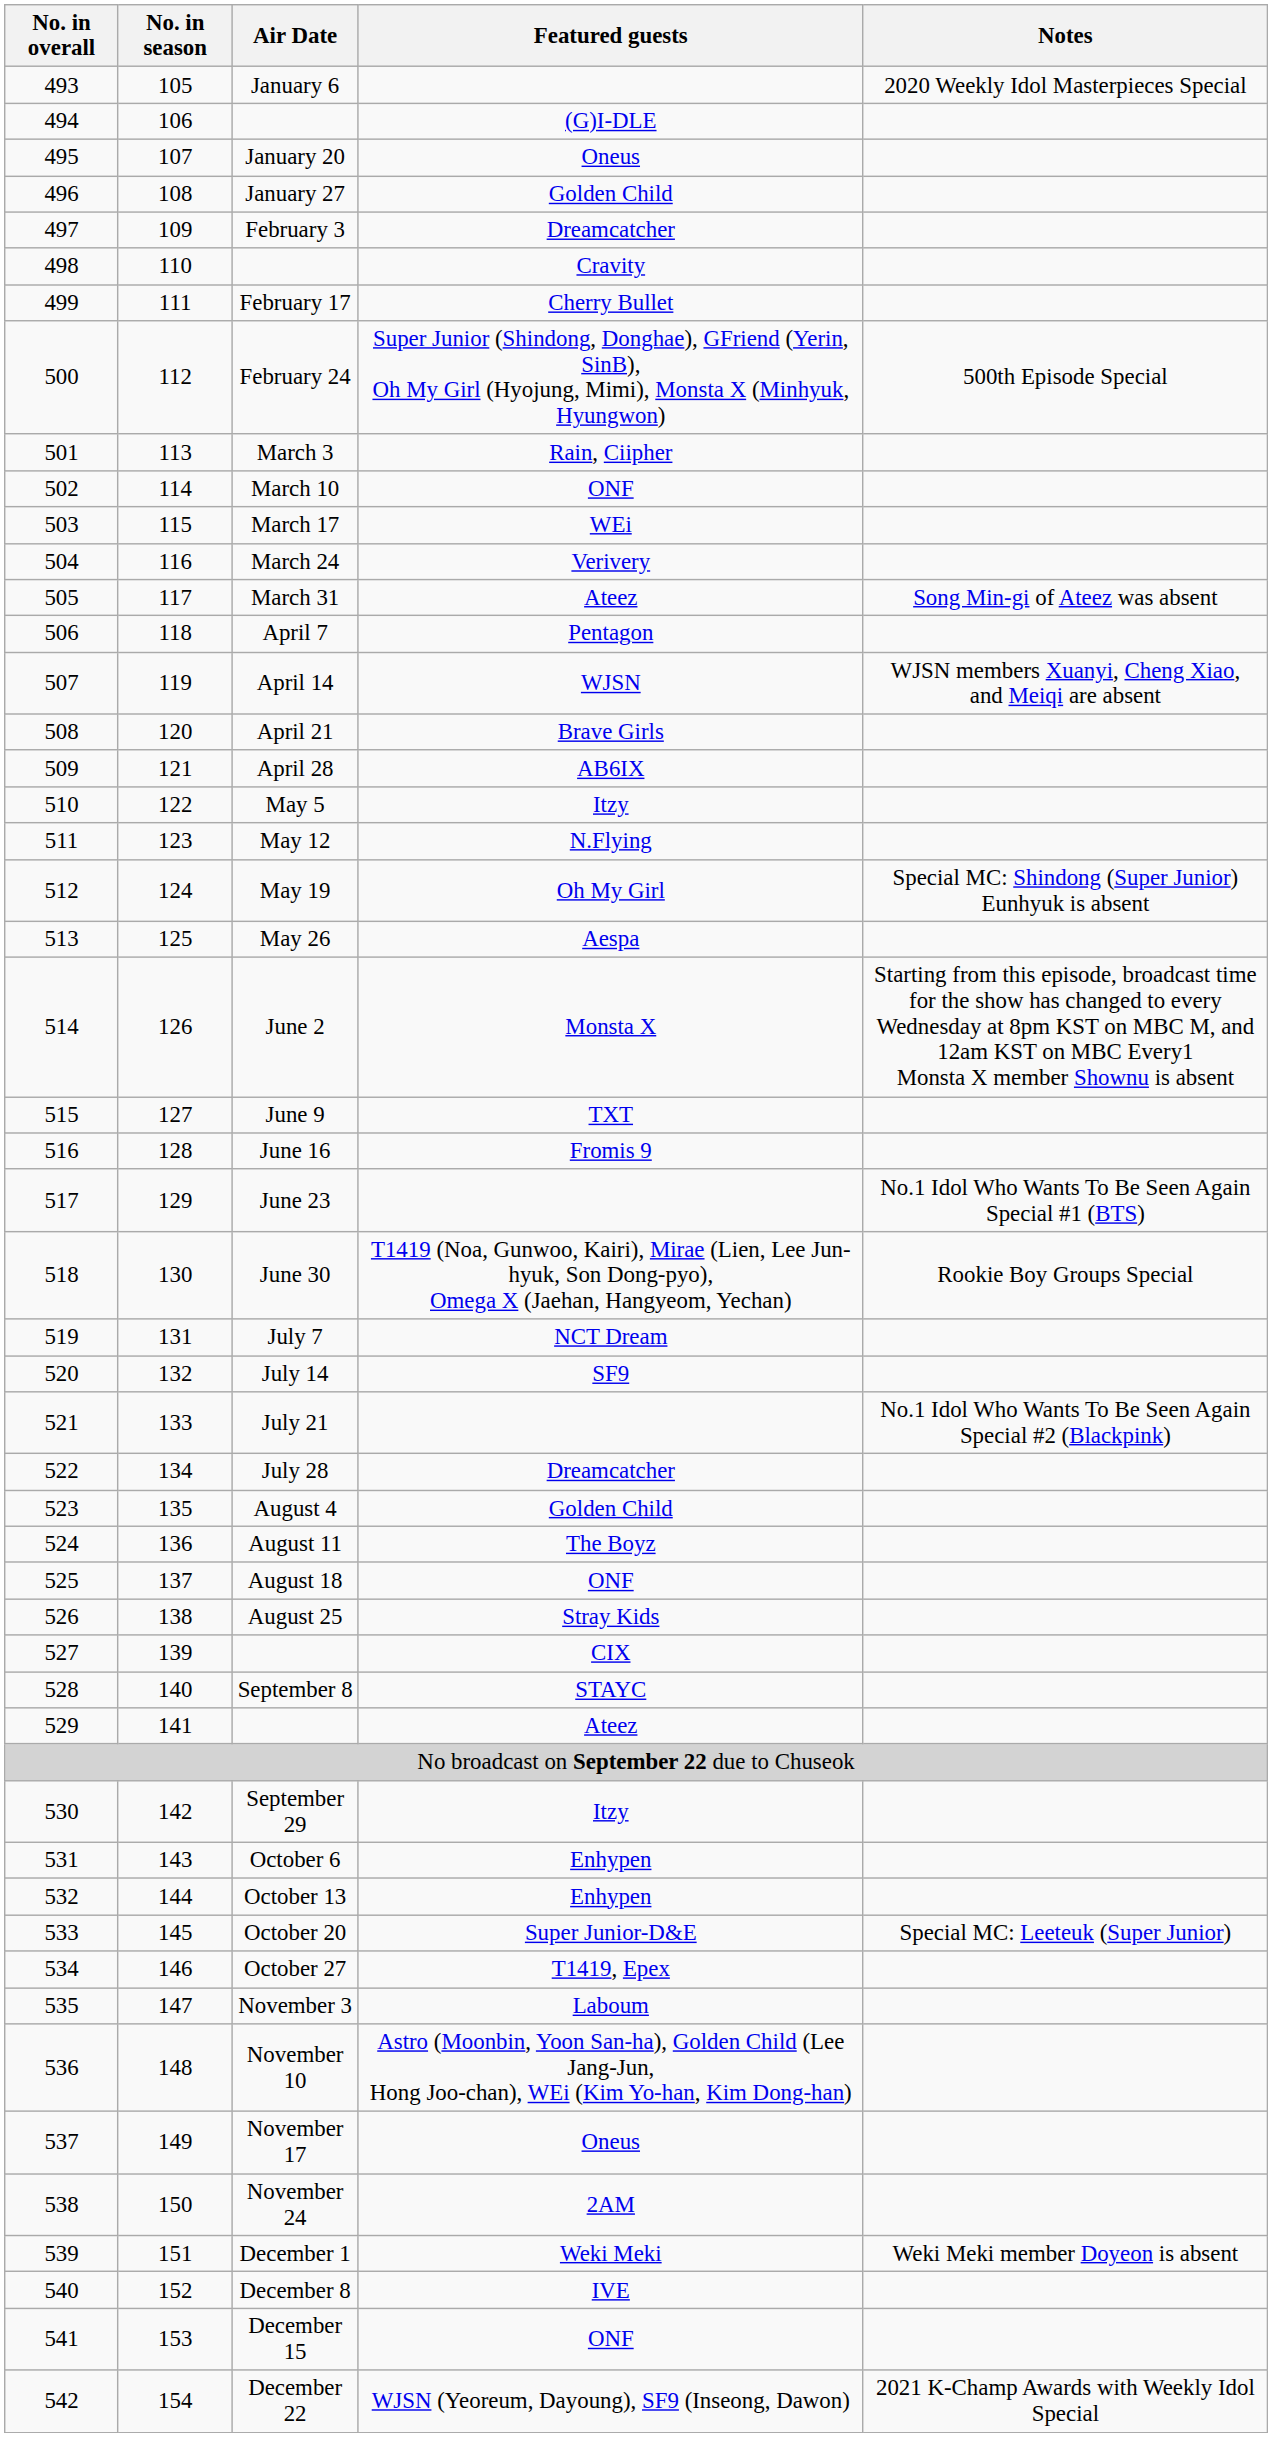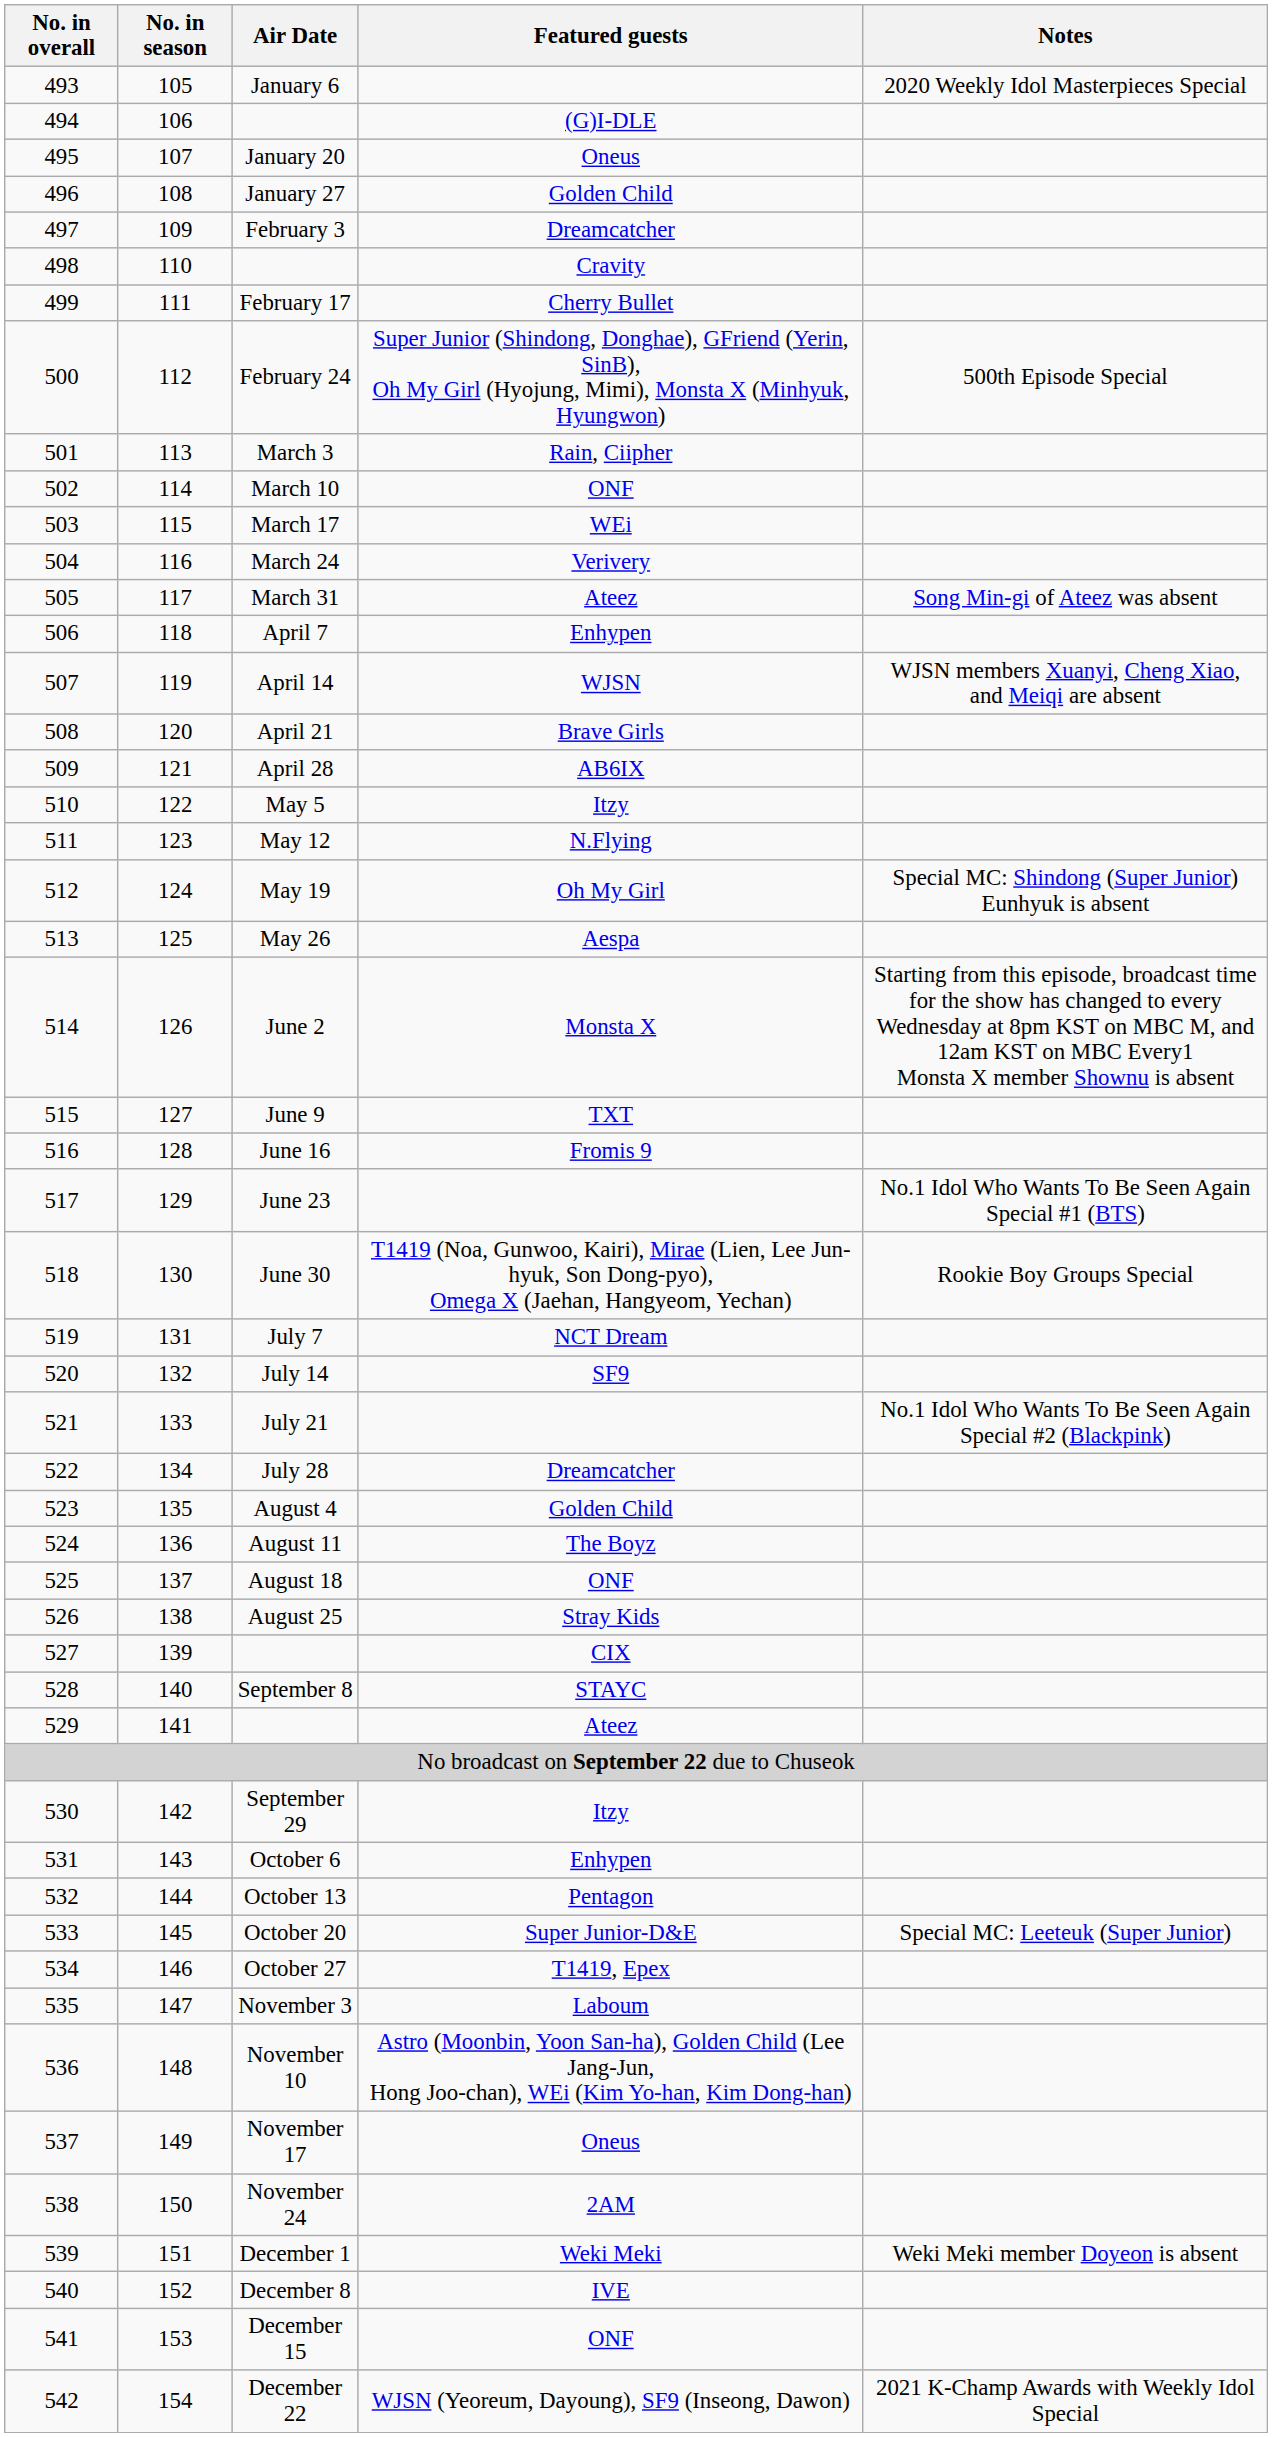April 7 | Featured guests: Pentagon -> Enhypen
October 13 | Featured guests: Enhypen -> Pentagon
